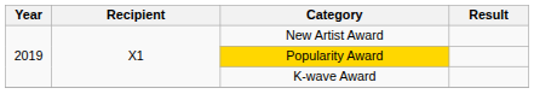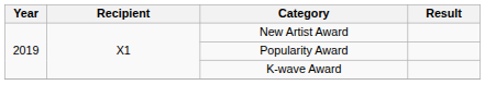Popularity Award | Category: gold background -> no background
